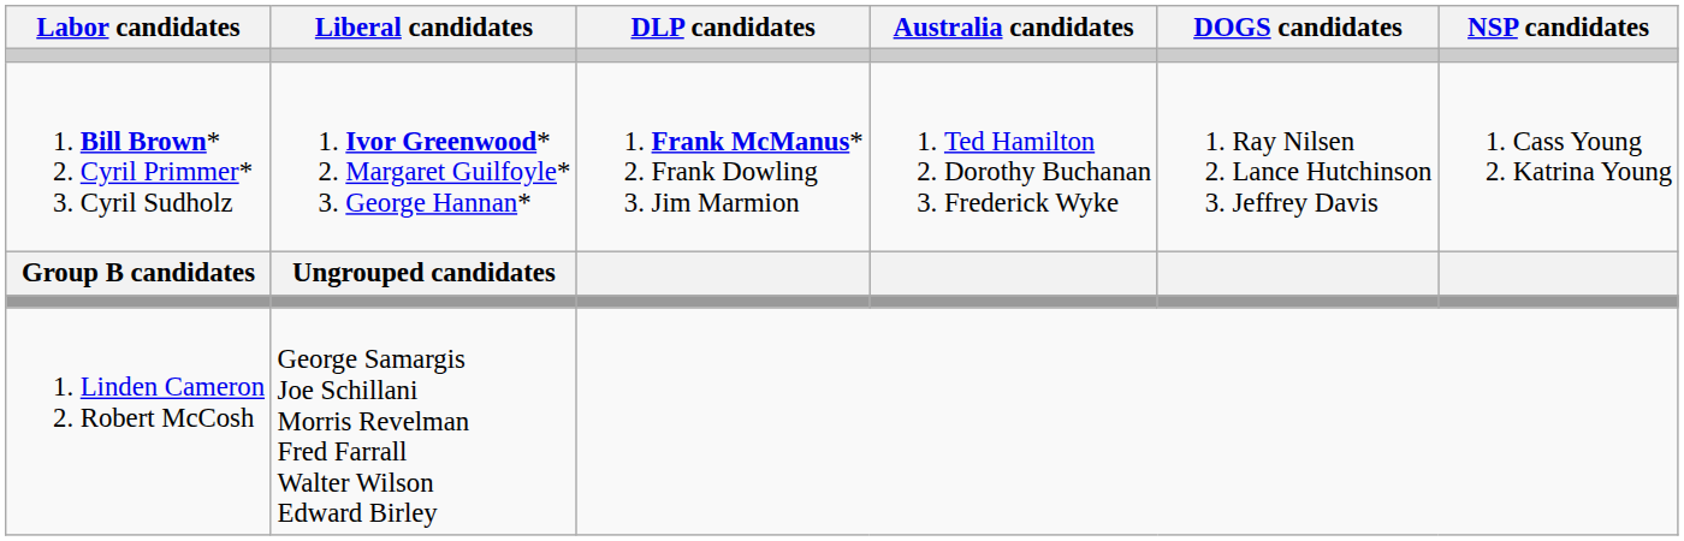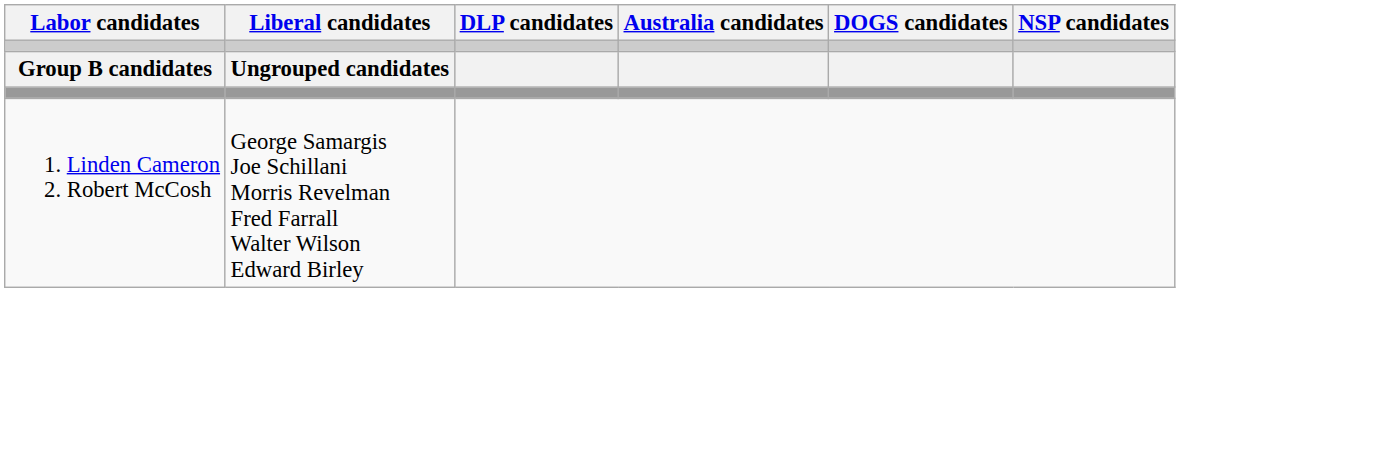- row: Bill Brown* Cyril Primmer* Cyril Sudholz | Ivor Greenwood* Margaret Guilfoyle* George Hannan* | Frank McManus* Frank Dowling Jim Marmion | Ted Hamilton Dorothy Buchanan Frederick Wyke | Ray Nilsen Lance Hutchinson Jeffrey Davis | Cass Young Katrina Young
